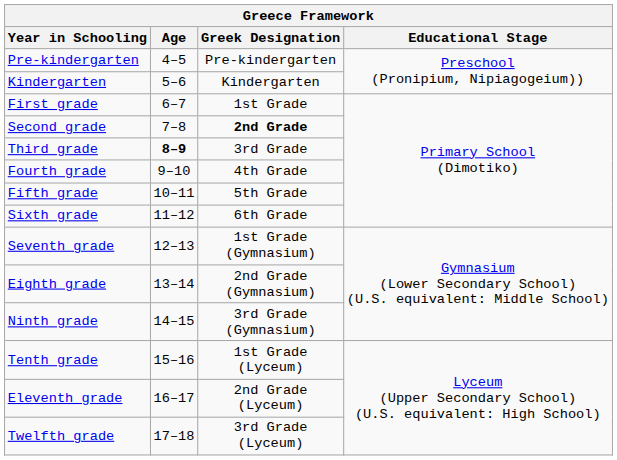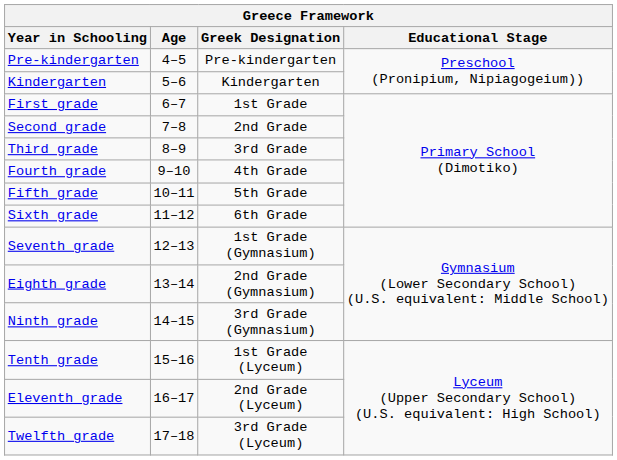Second grade | Greek Designation: bold -> normal
Third grade | Age: bold -> normal
